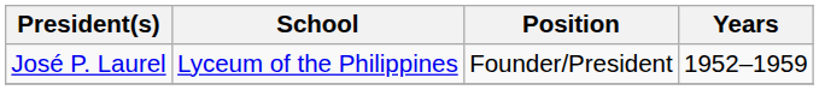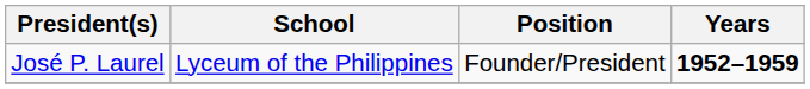José P. Laurel | Years: normal -> bold
